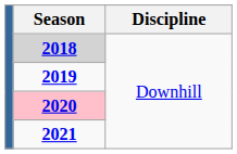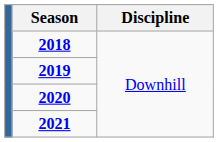2018 | column 2: lightgrey background -> no background
2020 | column 2: pink background -> no background
